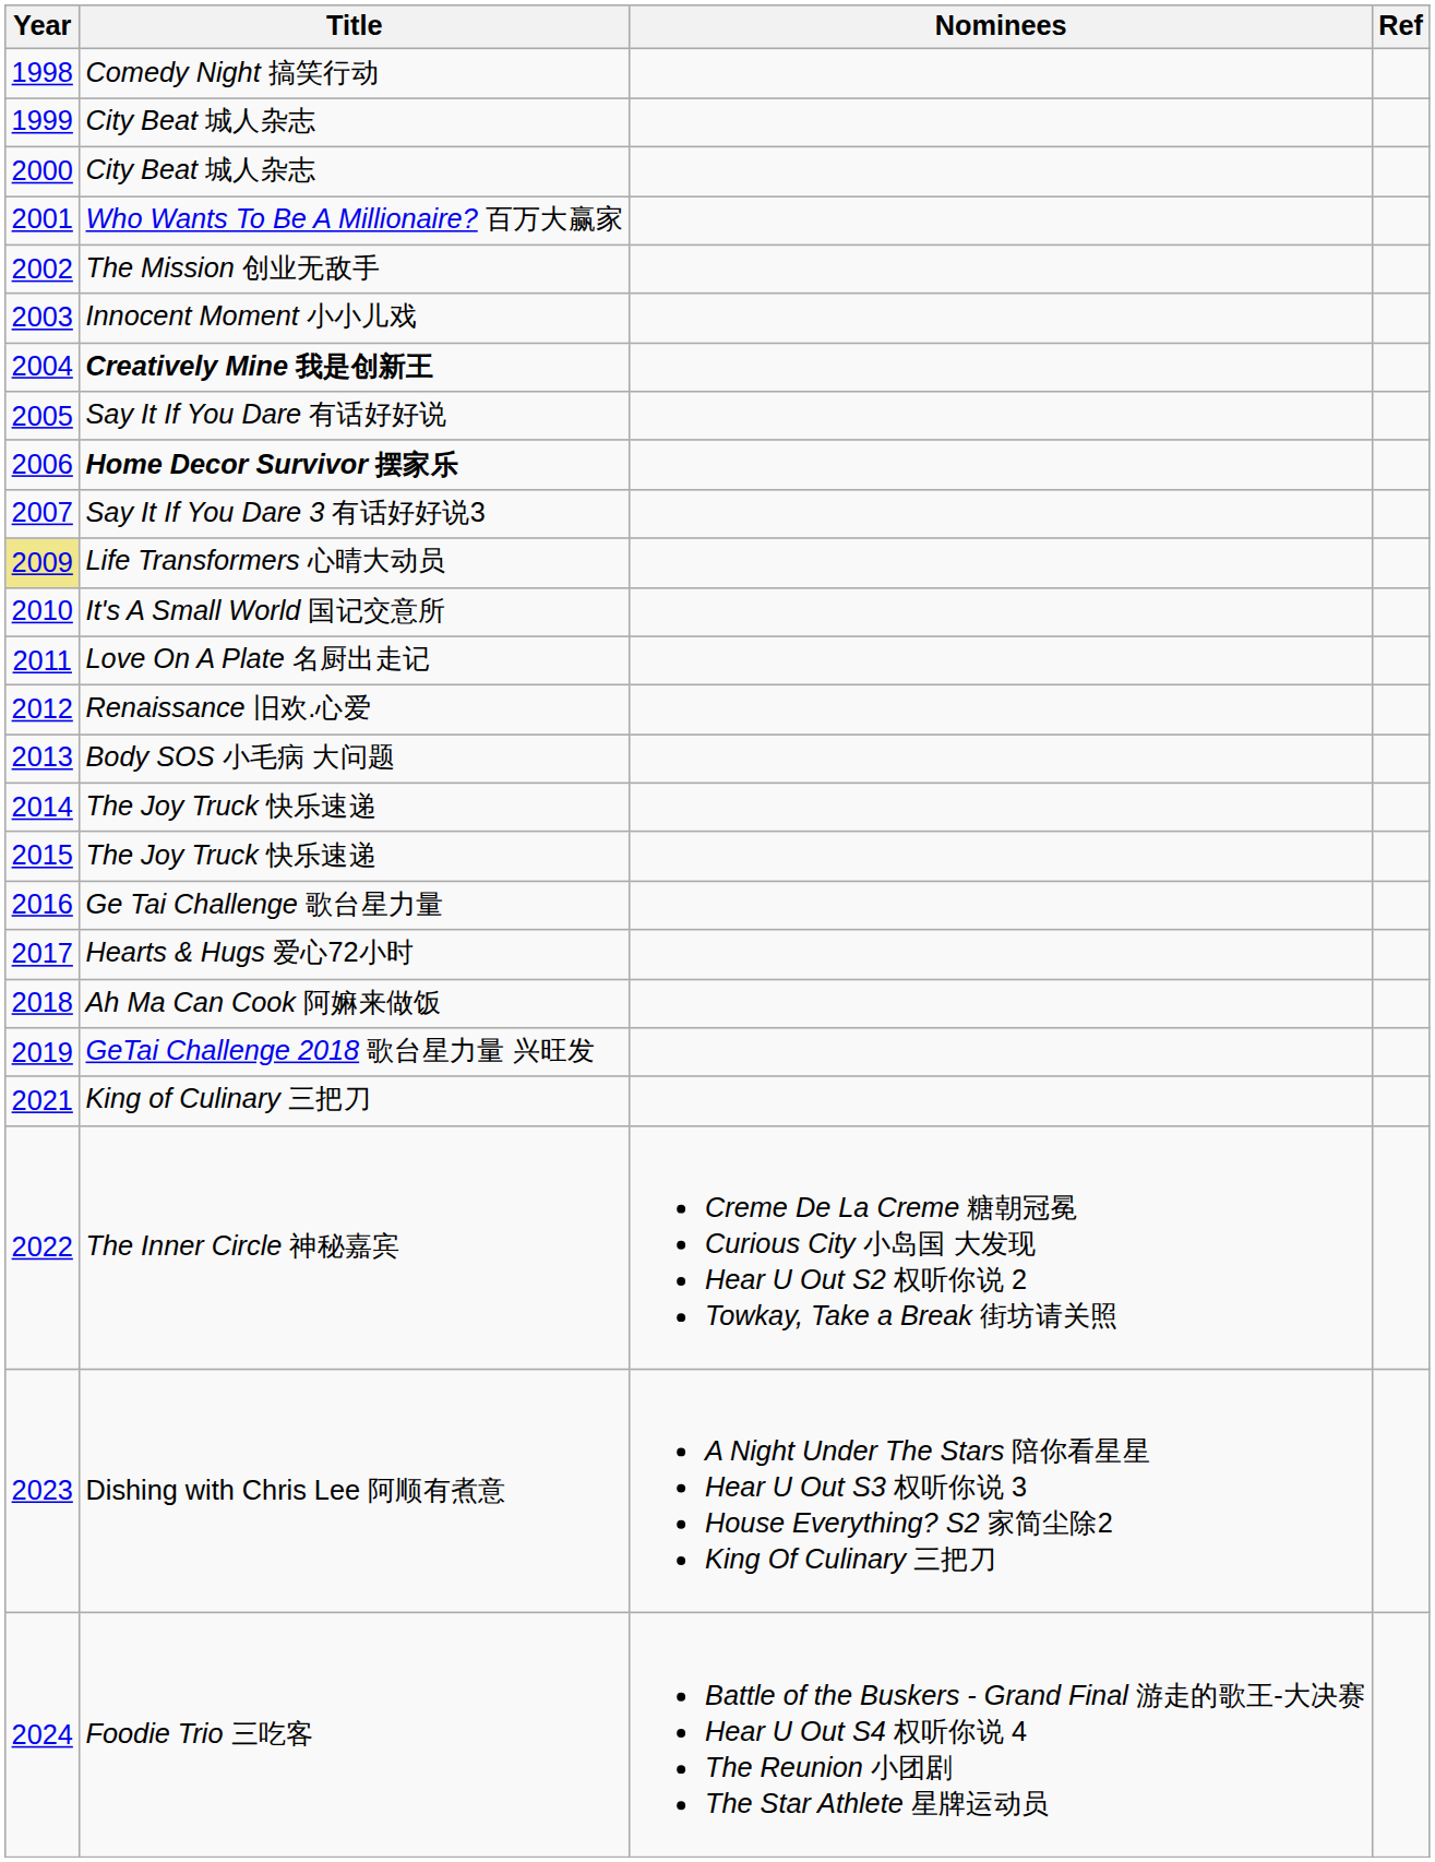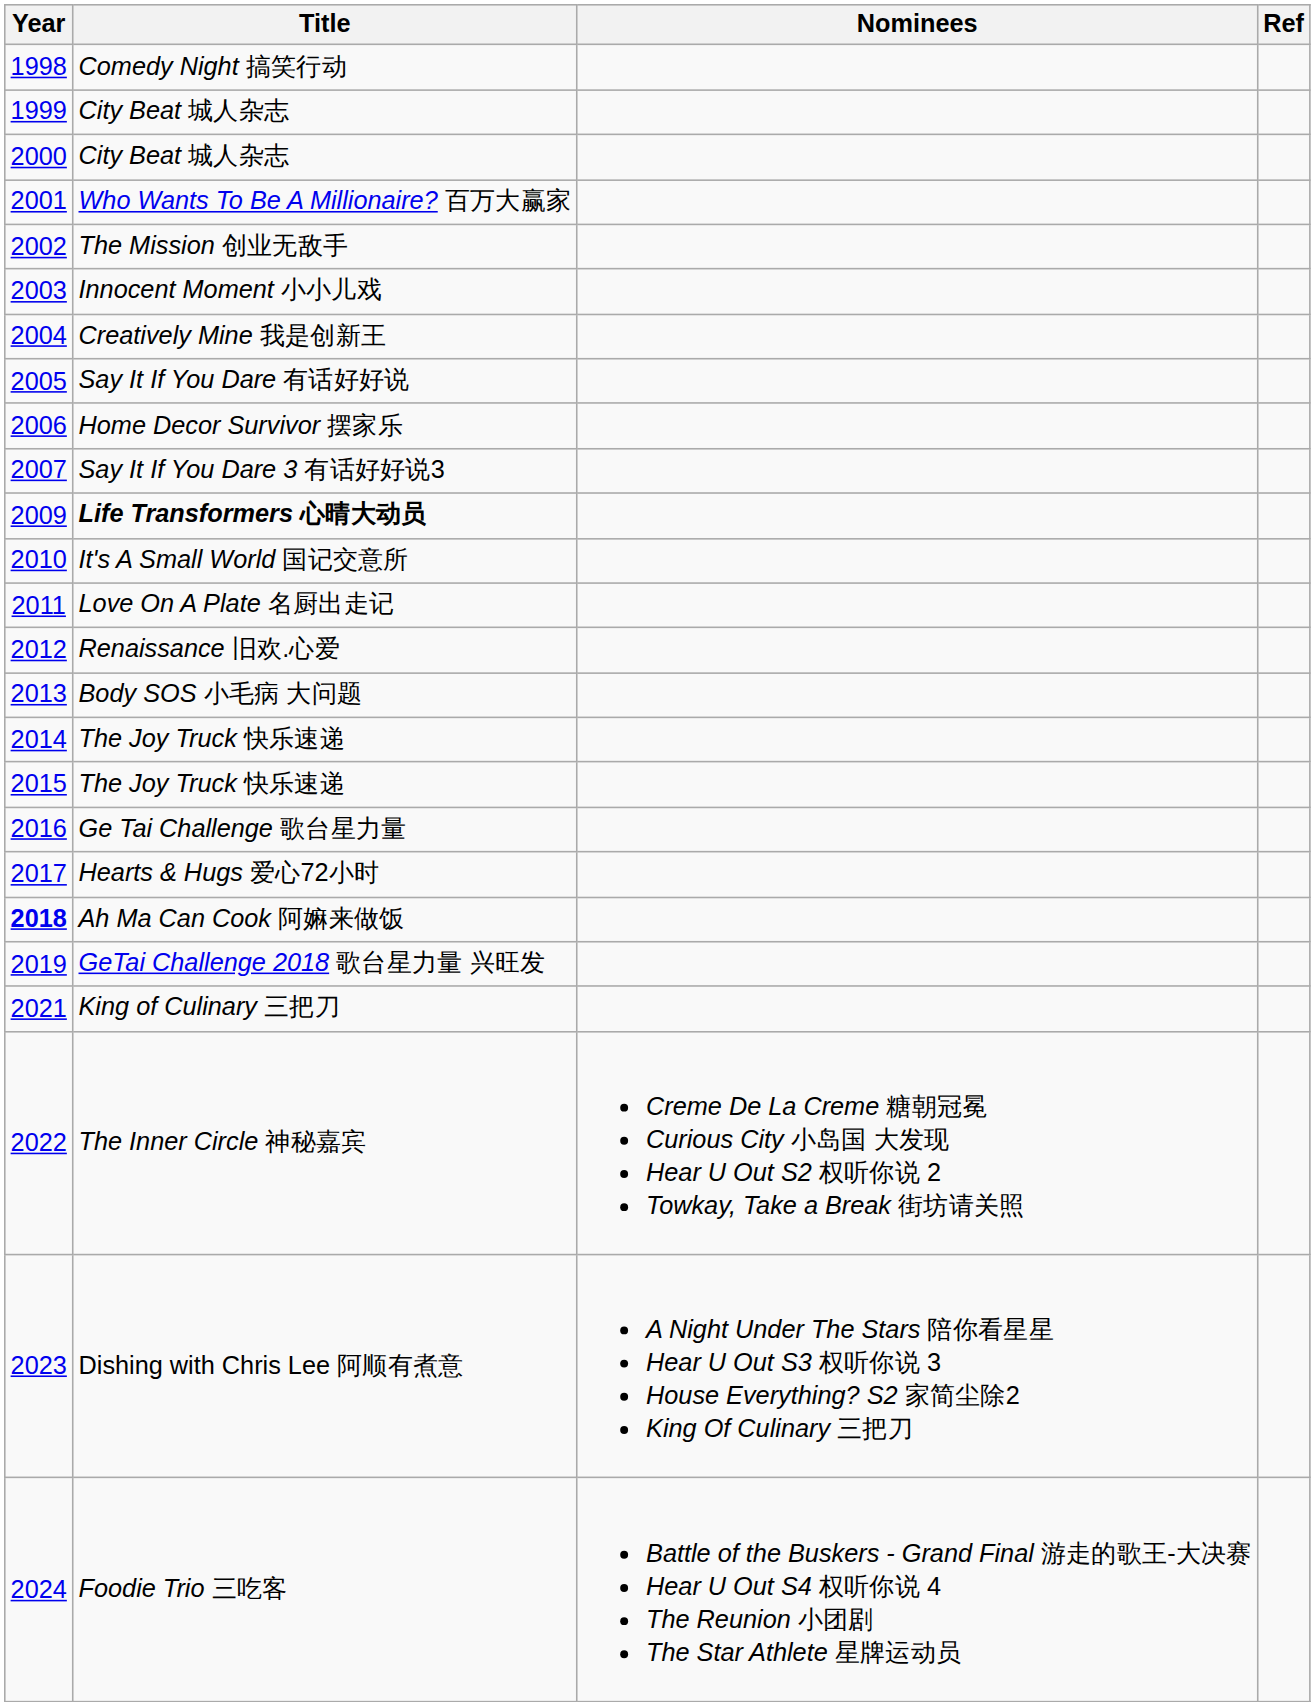Creatively Mine 我是创新王 | Title: bold -> normal
Home Decor Survivor 摆家乐 | Title: bold -> normal
Life Transformers 心晴大动员 | Year: khaki background -> no background
Life Transformers 心晴大动员 | Title: normal -> bold
Ah Ma Can Cook 阿嫲来做饭 | Year: normal -> bold
